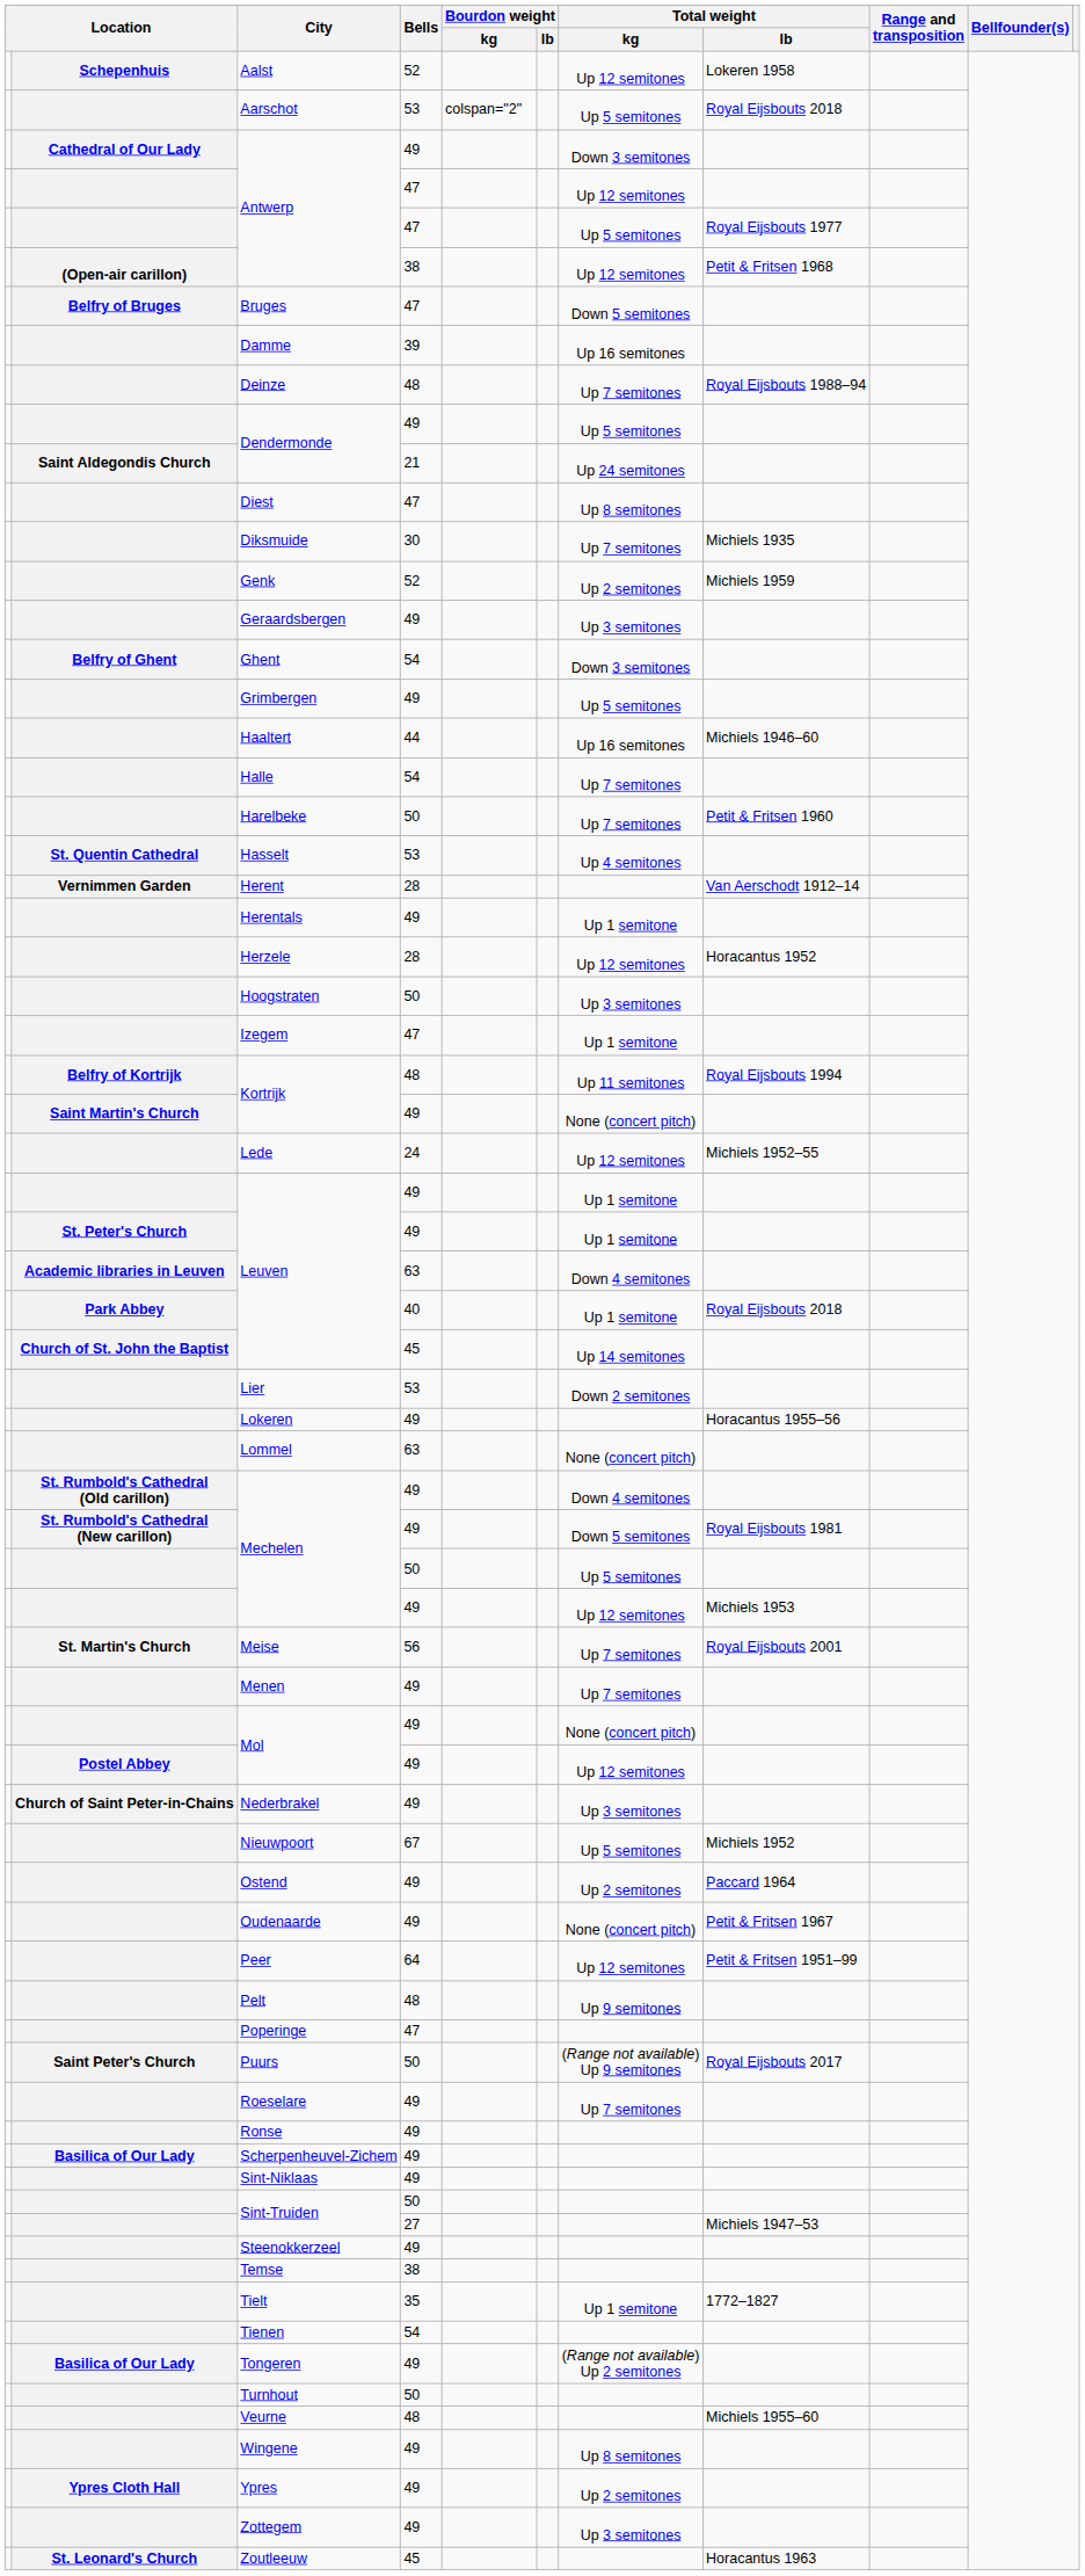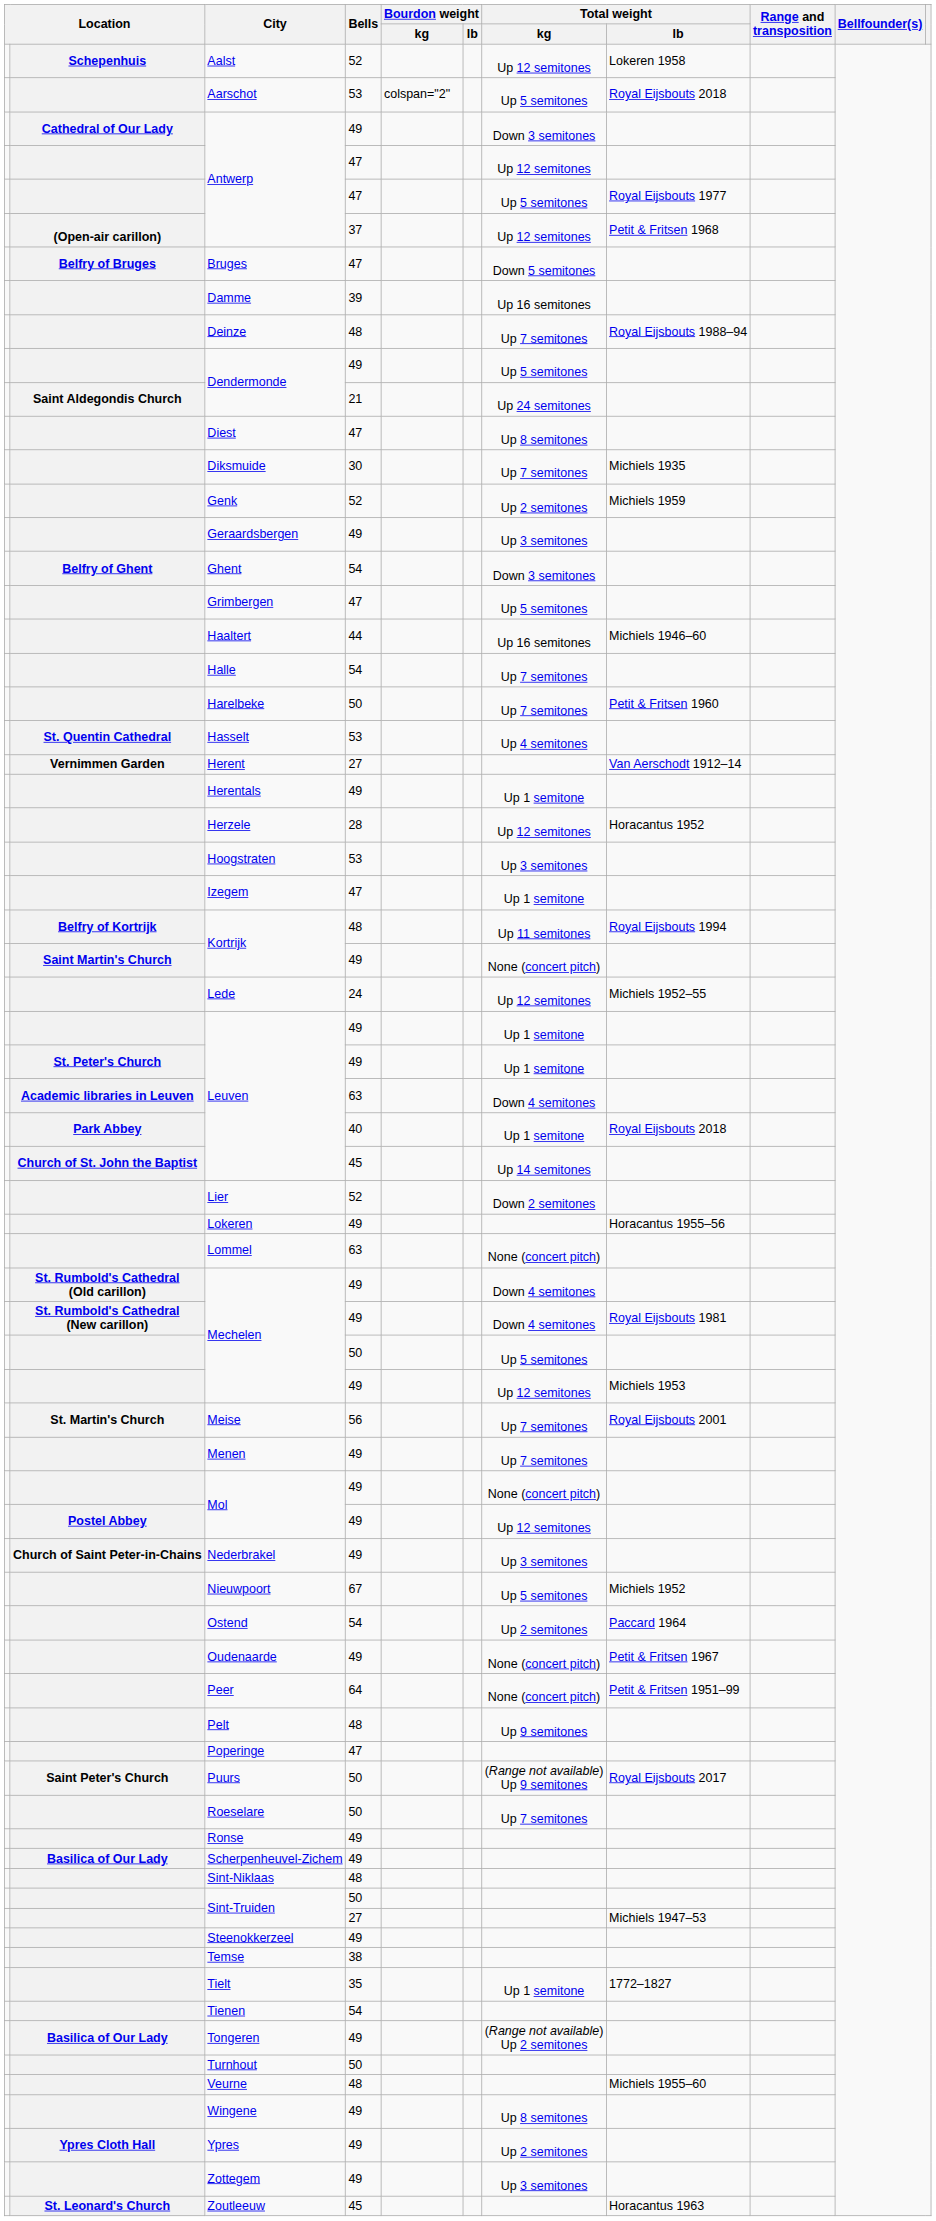(Open-air carillon) / Antwerp | Bells: 38 -> 37
Grimbergen | Bells: 49 -> 47
Herent | Bells: 28 -> 27
Hoogstraten | Bells: 50 -> 53
Lier | Bells: 53 -> 52
St. Rumbold's Cathedral (New carillon) / Mechelen | Total weight / kg: Down 5 semitones -> Down 4 semitones
Ostend | Bells: 49 -> 54
Peer | Total weight / kg: Up 12 semitones -> None (concert pitch)
Roeselare | Bells: 49 -> 50
Sint-Niklaas | Bells: 49 -> 48
